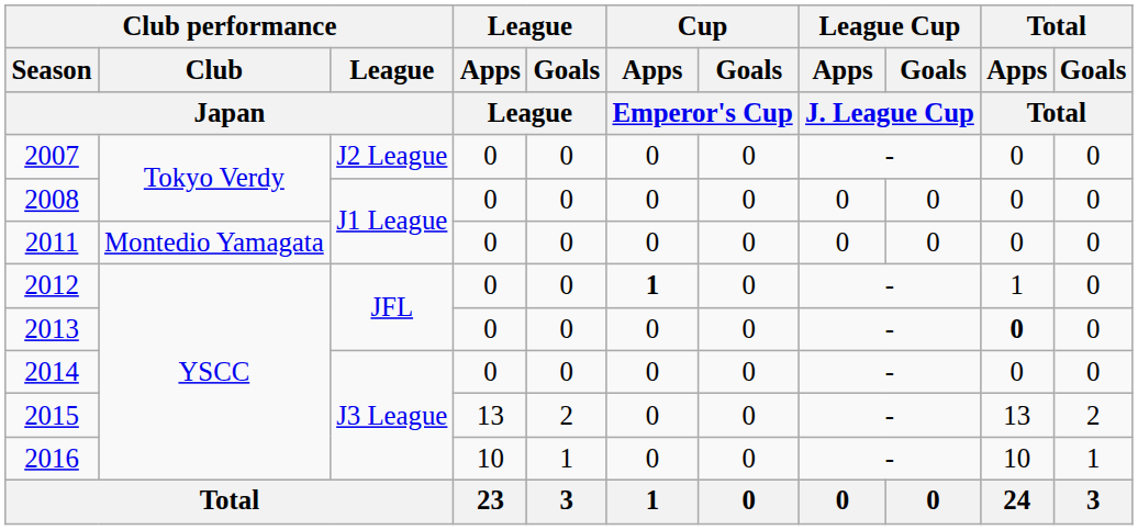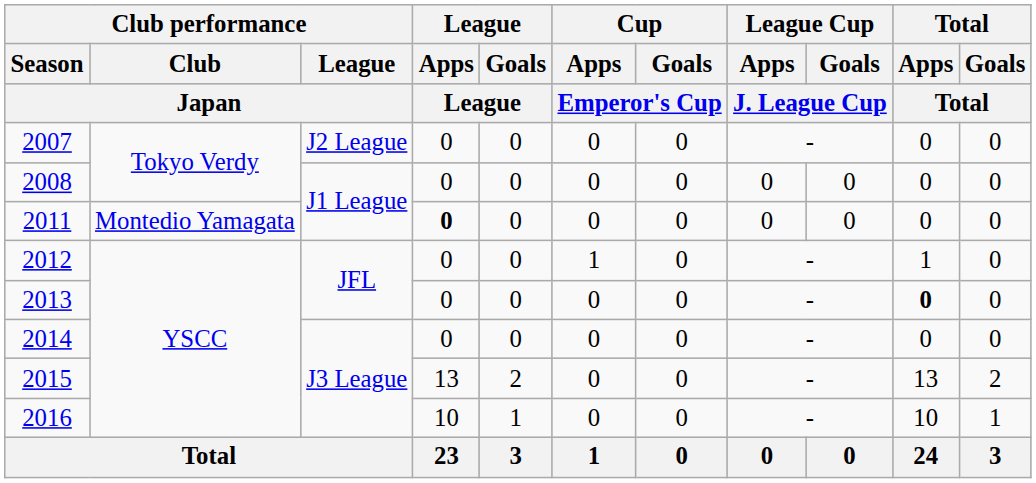2011 | League / Apps / League: normal -> bold
2012 | Cup / Apps / Emperor's Cup: bold -> normal
